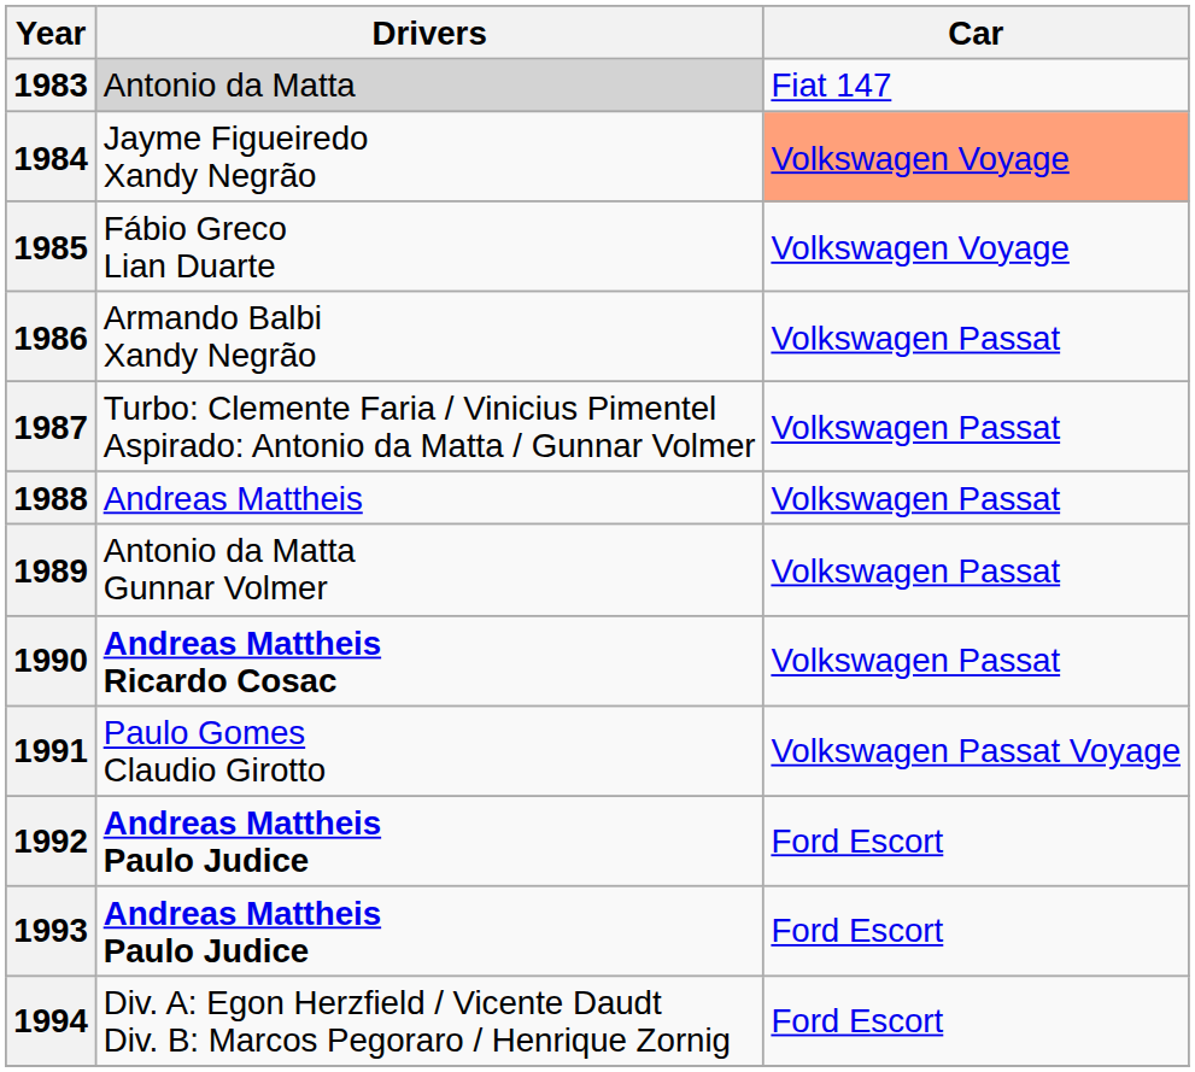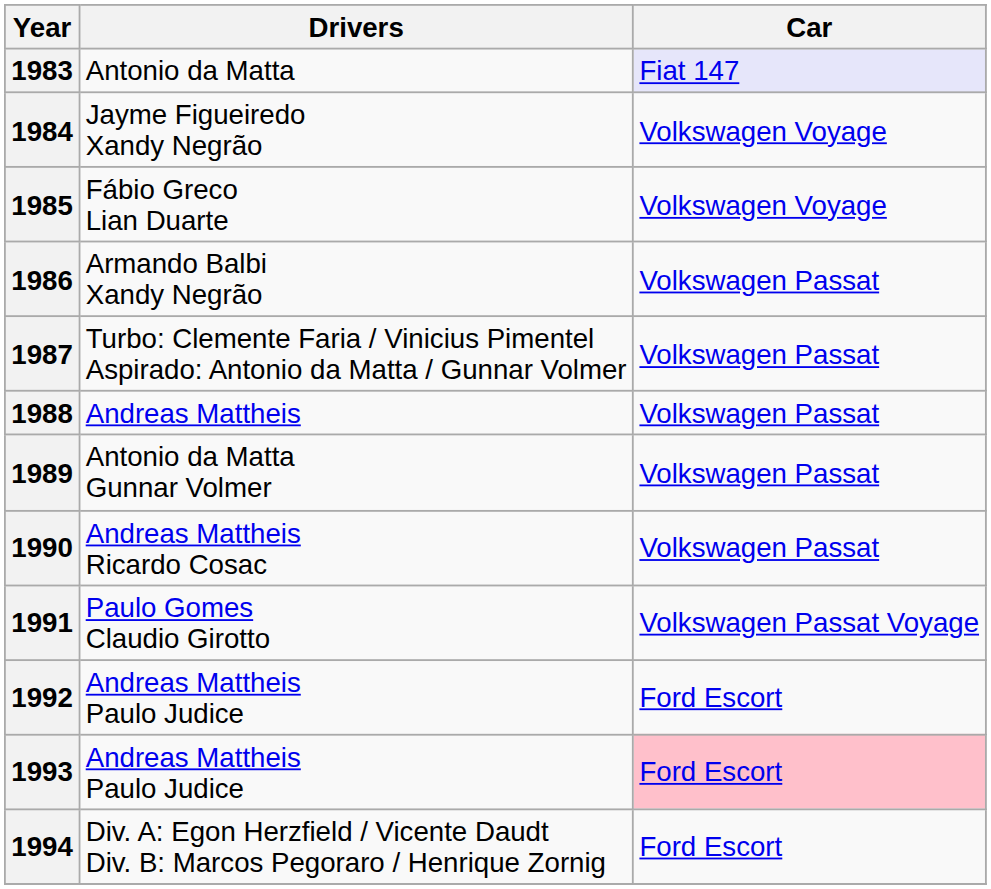1983 | Drivers: lightgrey background -> no background
1983 | Car: no background -> lavender background
1984 | Car: lightsalmon background -> no background
1990 | Drivers: bold -> normal
1992 | Drivers: bold -> normal
1993 | Drivers: bold -> normal
1993 | Car: no background -> pink background
